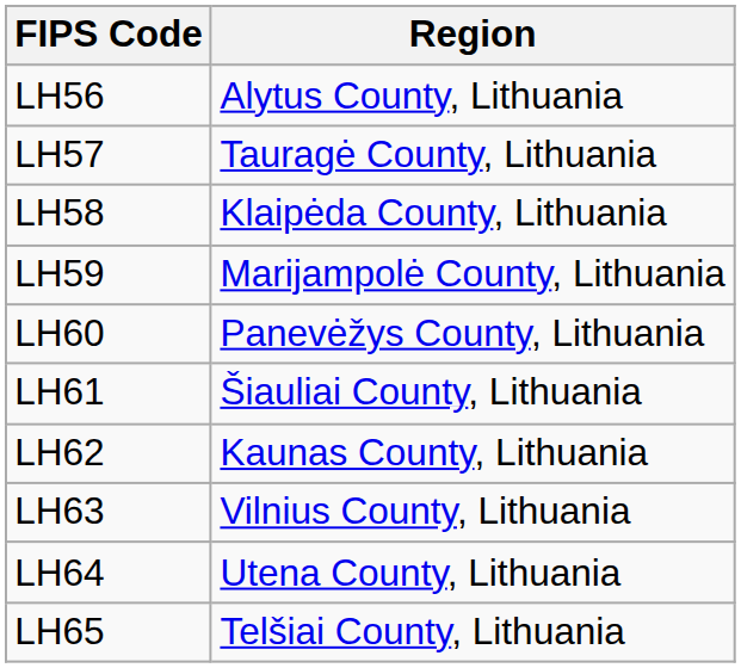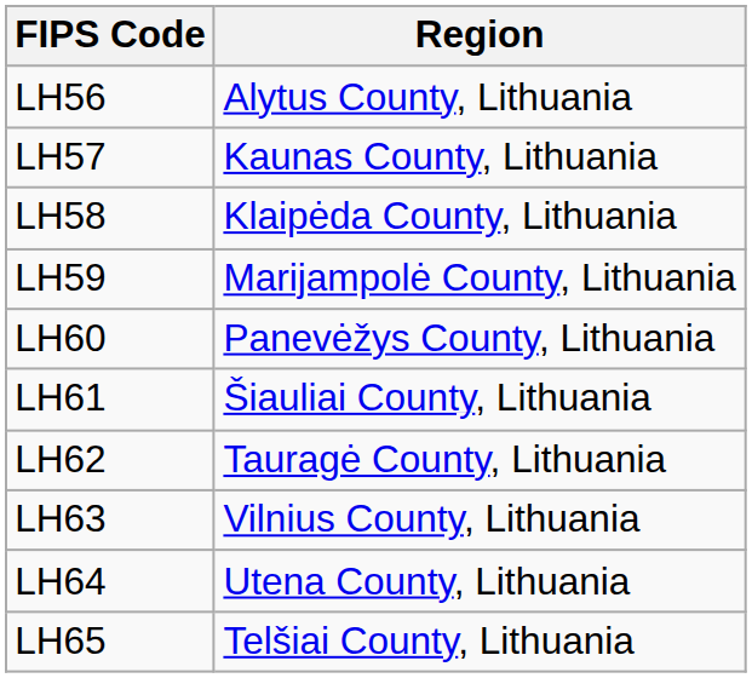LH57 | Region: Tauragė County, Lithuania -> Kaunas County, Lithuania
LH62 | Region: Kaunas County, Lithuania -> Tauragė County, Lithuania
